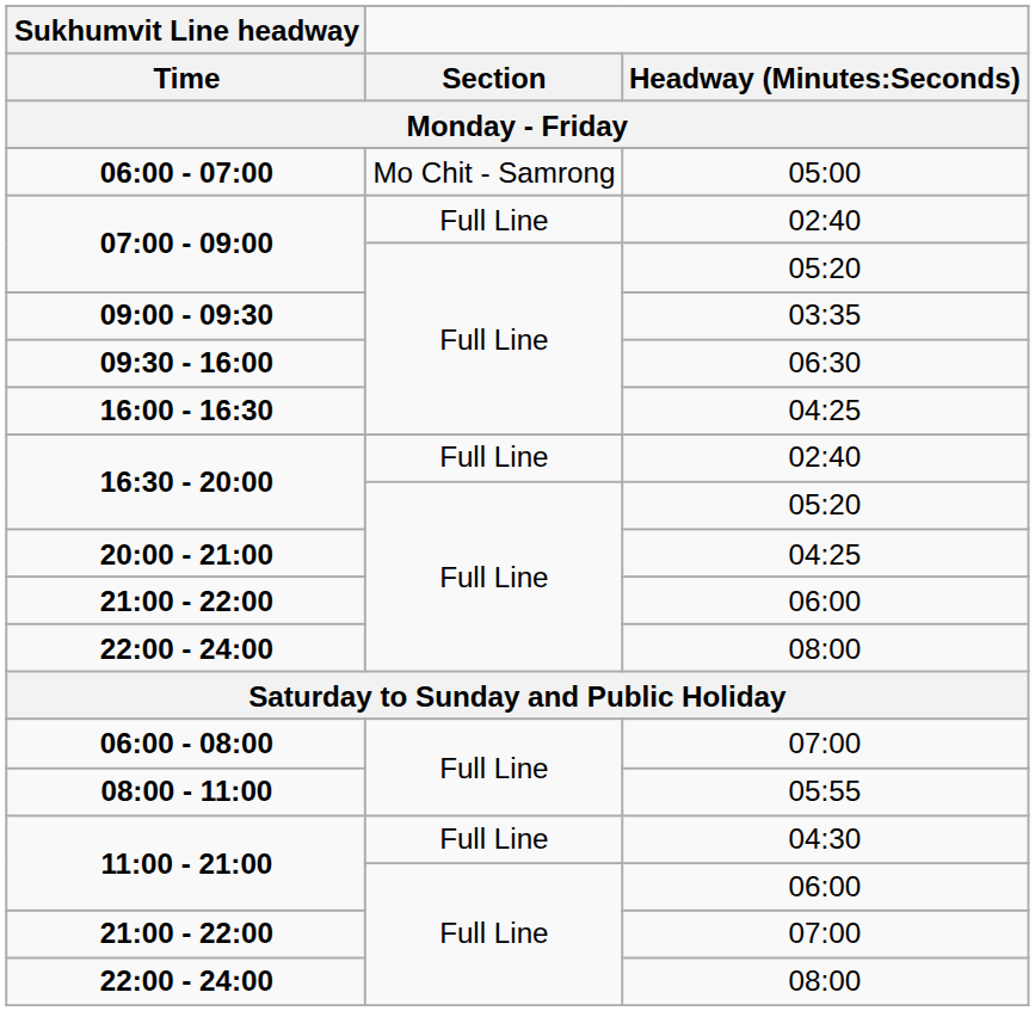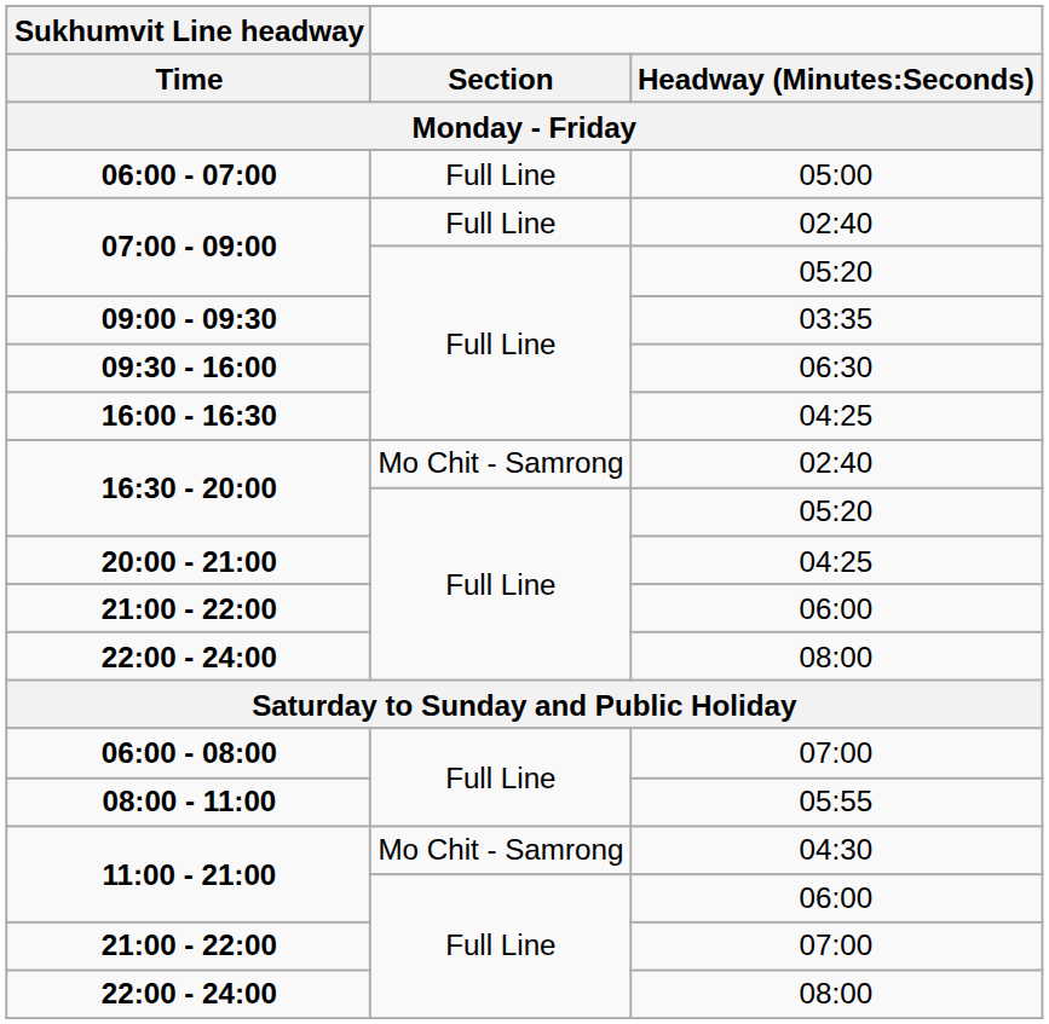06:00 - 07:00 | Section: Mo Chit - Samrong -> Full Line
16:30 - 20:00 / 02:40 | Section: Full Line -> Mo Chit - Samrong
11:00 - 21:00 / 04:30 | Section: Full Line -> Mo Chit - Samrong
